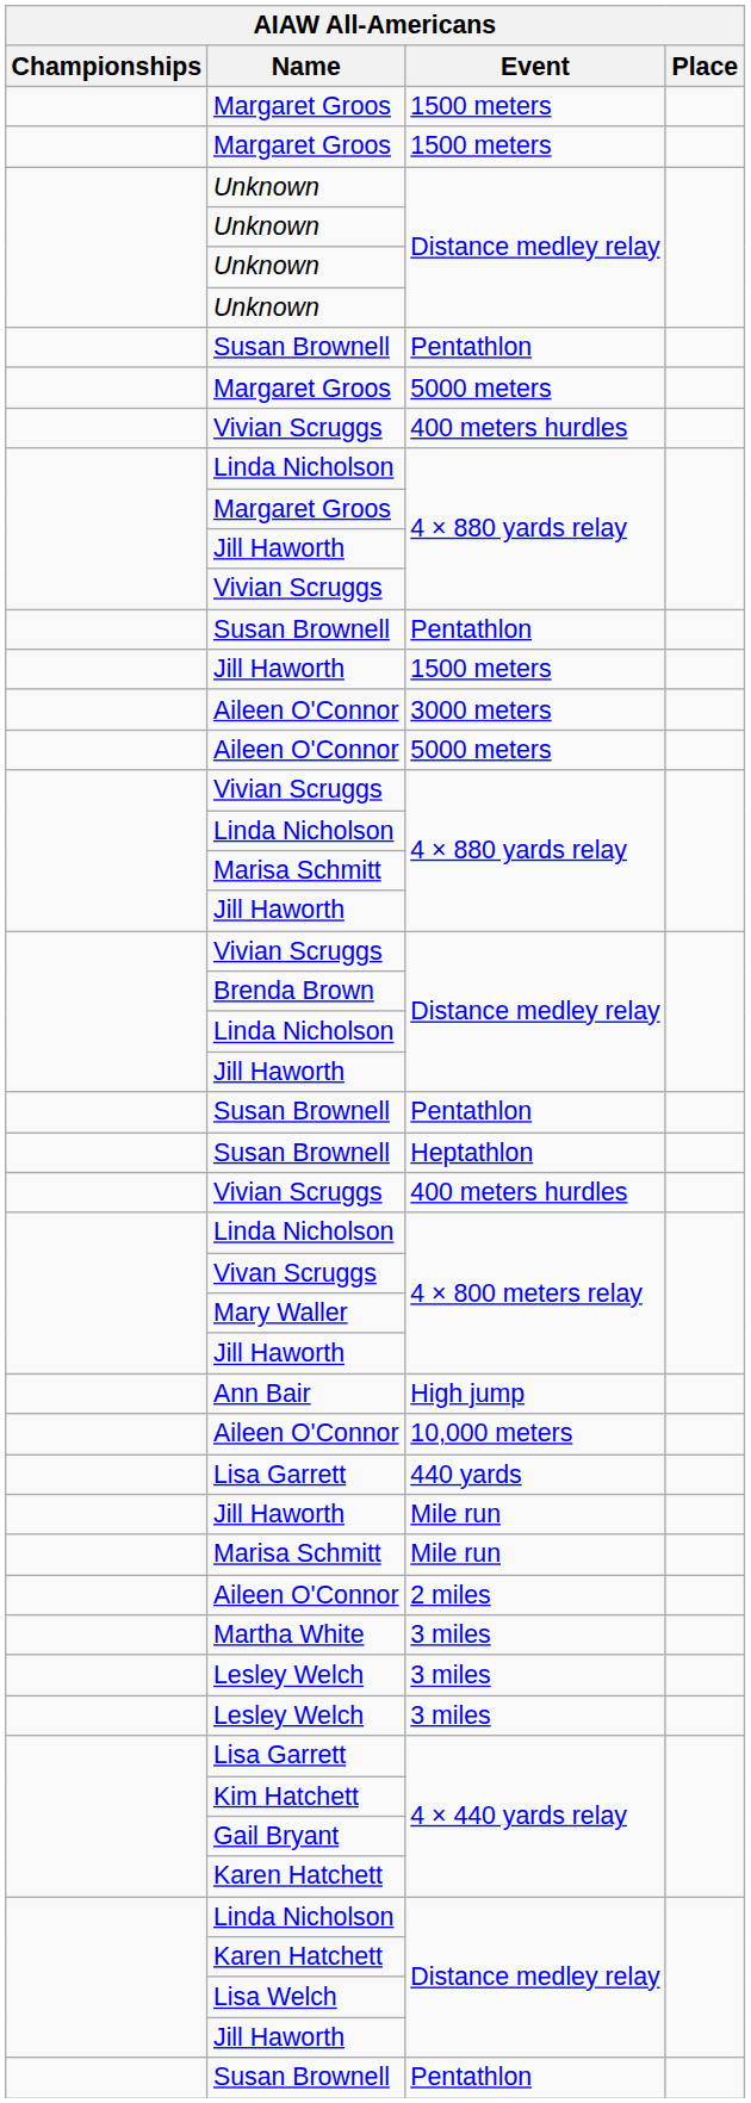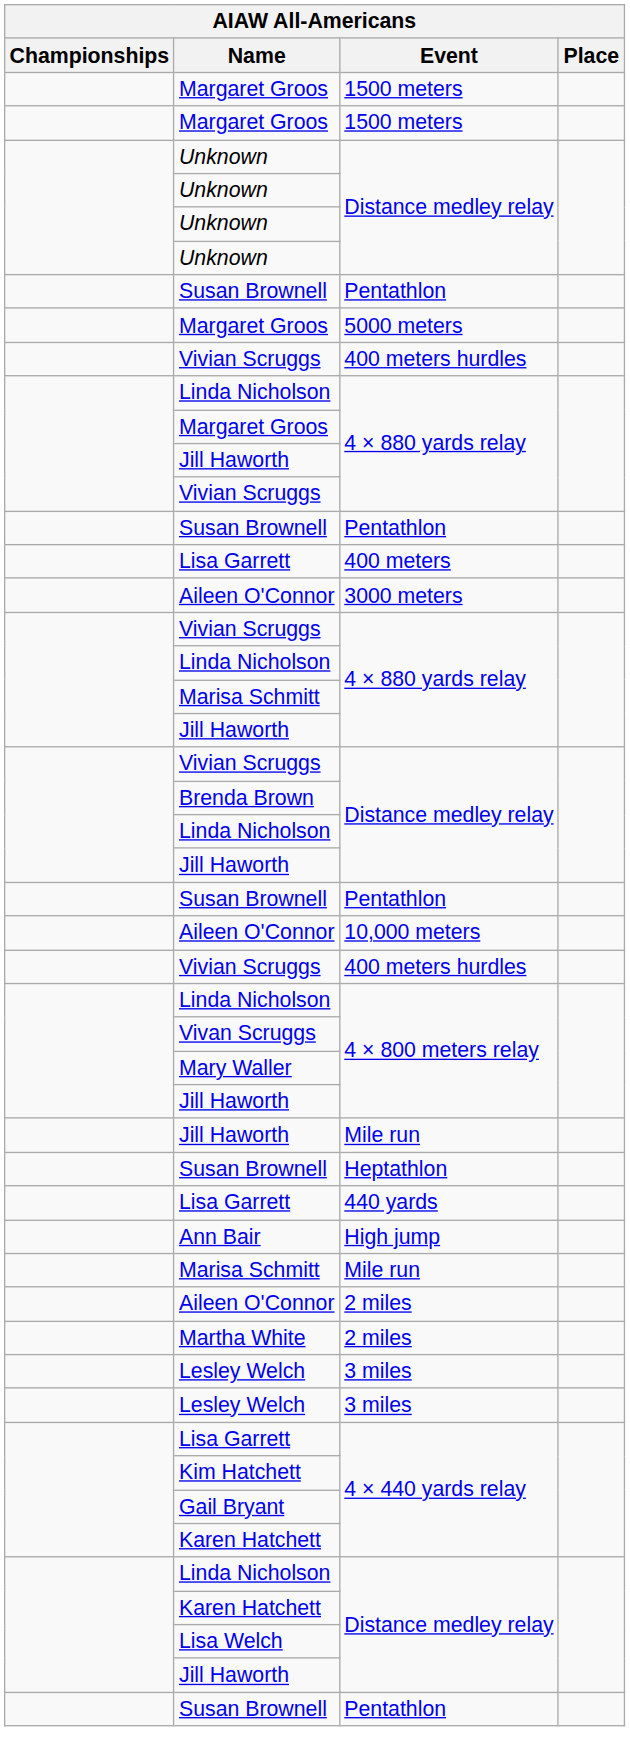+ row: Lisa Garrett | 400 meters
- row: Jill Haworth | 1500 meters
- row: Aileen O'Connor | 5000 meters
rows swapped: Aileen O'Connor / 10,000 meters <-> Susan Brownell / Heptathlon
rows swapped: Ann Bair <-> Jill Haworth / Mile run
+ row: Martha White | 2 miles
- row: Martha White | 3 miles
